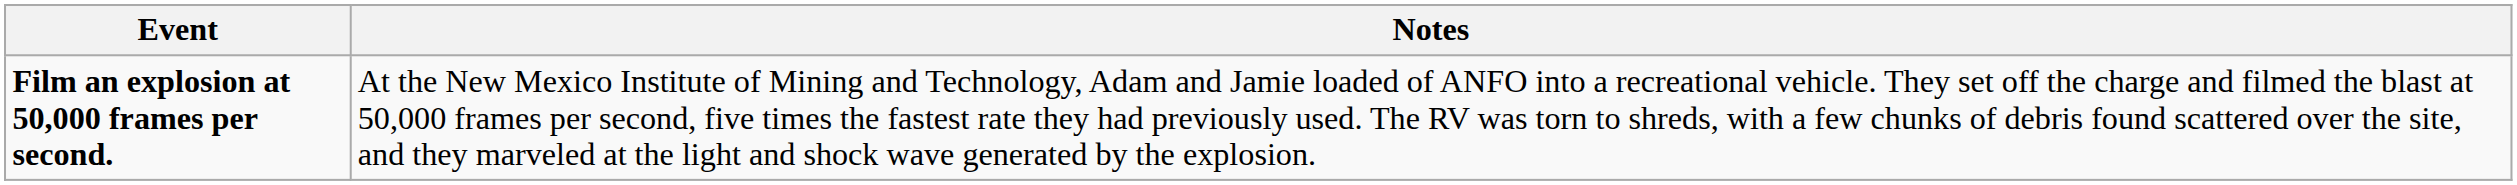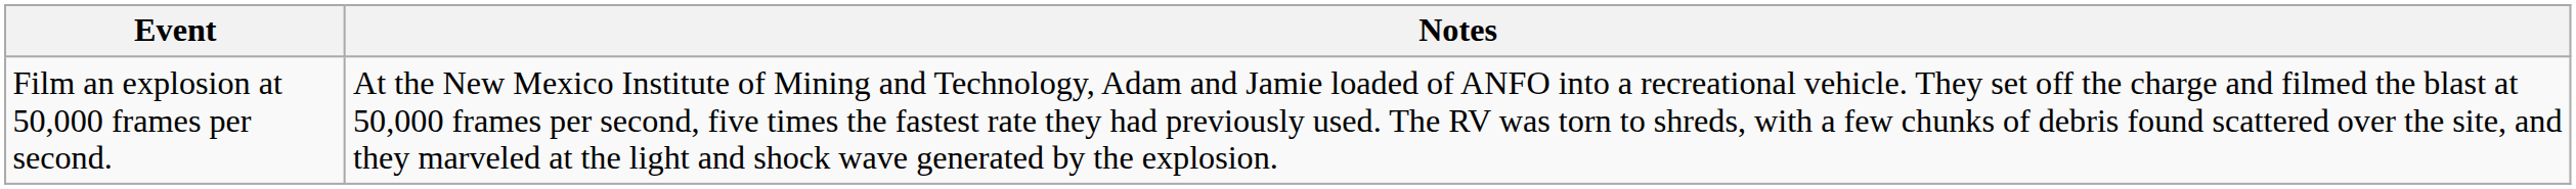Film an explosion at 50,000 frames per second. | Event: bold -> normal
